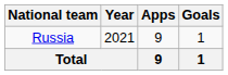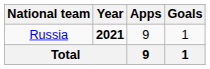Russia | Year: normal -> bold
